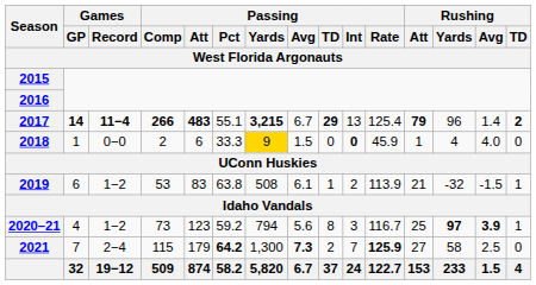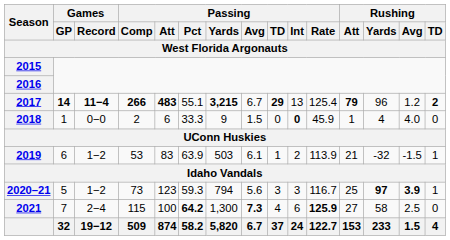2017 | Rushing / Avg: 1.4 -> 1.2
2018 | Passing / Yards: gold background -> no background
2019 | Passing / Pct: 63.8 -> 63.9
2019 | Passing / Yards: 508 -> 503
2020–21 | Games / GP: 4 -> 5
2020–21 | Passing / Pct: 59.2 -> 59.3
2020–21 | Passing / TD: 8 -> 3
2021 | Passing / Att: 179 -> 100
2021 | Passing / TD: 2 -> 4
2021 | Passing / Int: 7 -> 6
